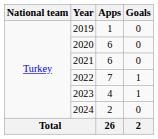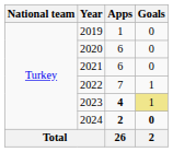2023 | Apps: normal -> bold
2023 | Goals: no background -> khaki background
2024 | Apps: normal -> bold
2024 | Goals: normal -> bold
